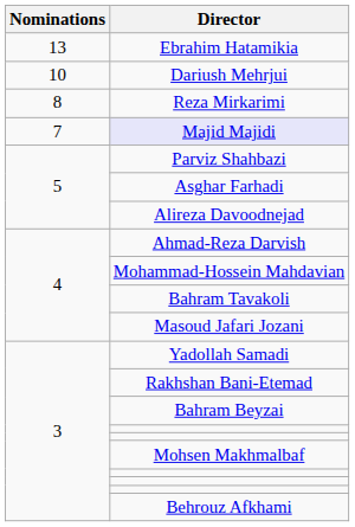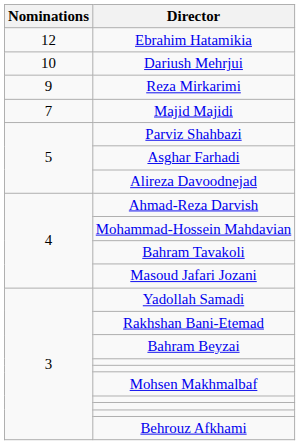row 2 | Nominations: 13 -> 12
row 4 | Nominations: 8 -> 9
row 5 | Director: lavender background -> no background
